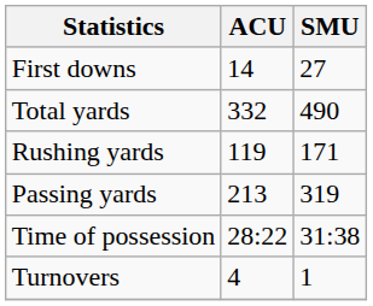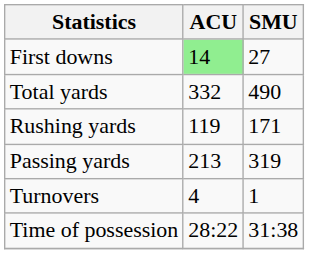First downs | ACU: no background -> lightgreen background
rows swapped: Turnovers <-> Time of possession
